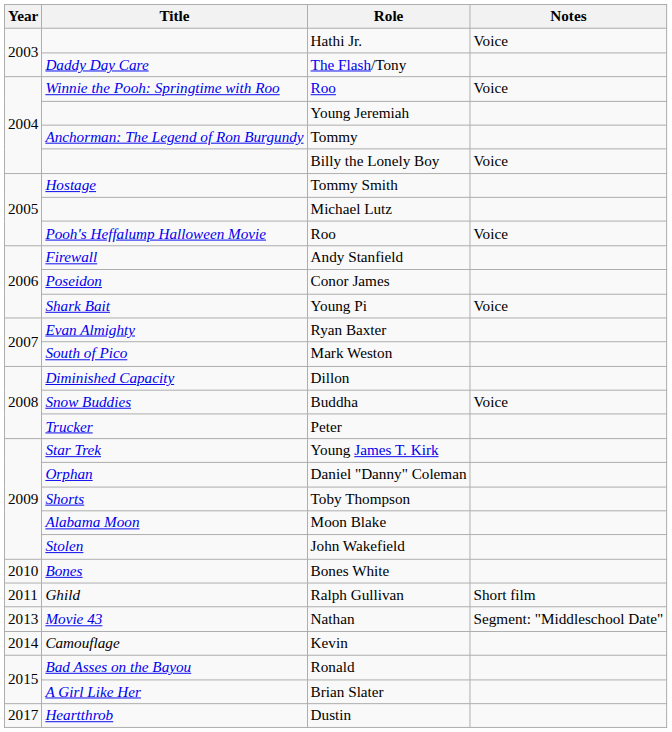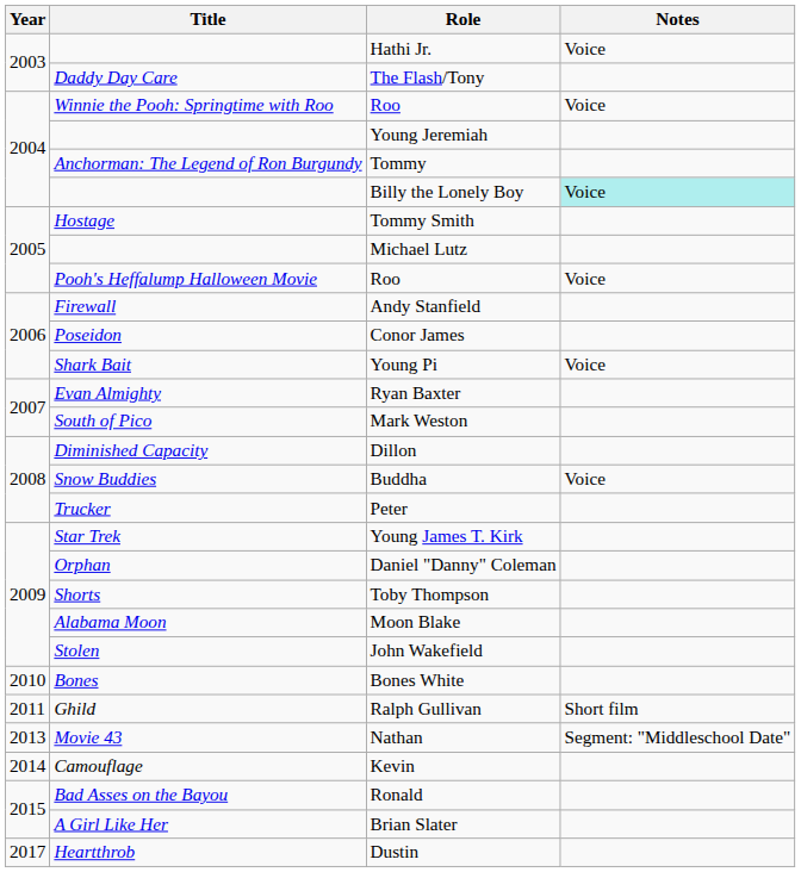Billy the Lonely Boy | Notes: no background -> paleturquoise background
